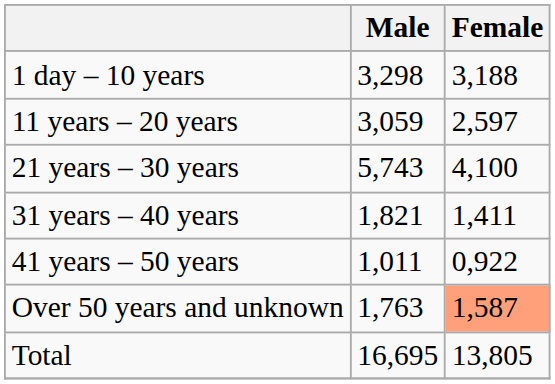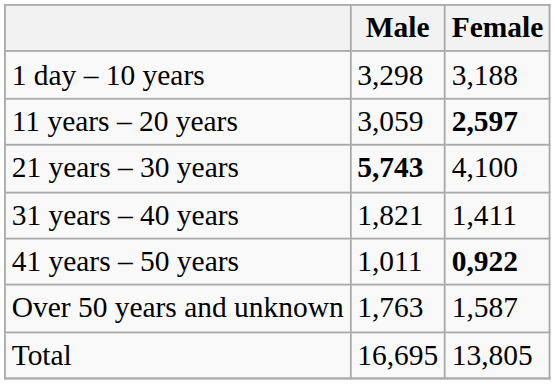11 years – 20 years | Female: normal -> bold
21 years – 30 years | Male: normal -> bold
41 years – 50 years | Female: normal -> bold
Over 50 years and unknown | Female: lightsalmon background -> no background
